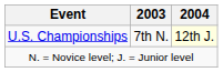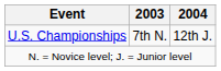U.S. Championships | 2004: lightyellow background -> no background
